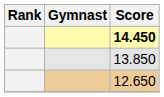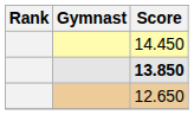14.450 | Score: bold -> normal
13.850 | Score: normal -> bold
